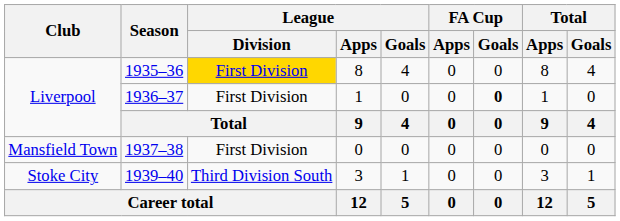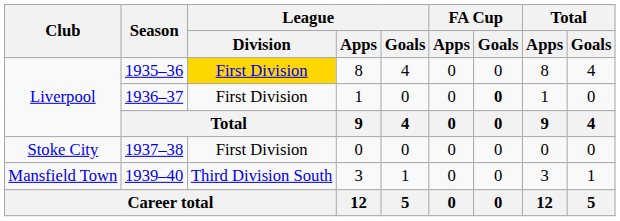1937–38 | Club: Mansfield Town -> Stoke City
1939–40 | Club: Stoke City -> Mansfield Town
